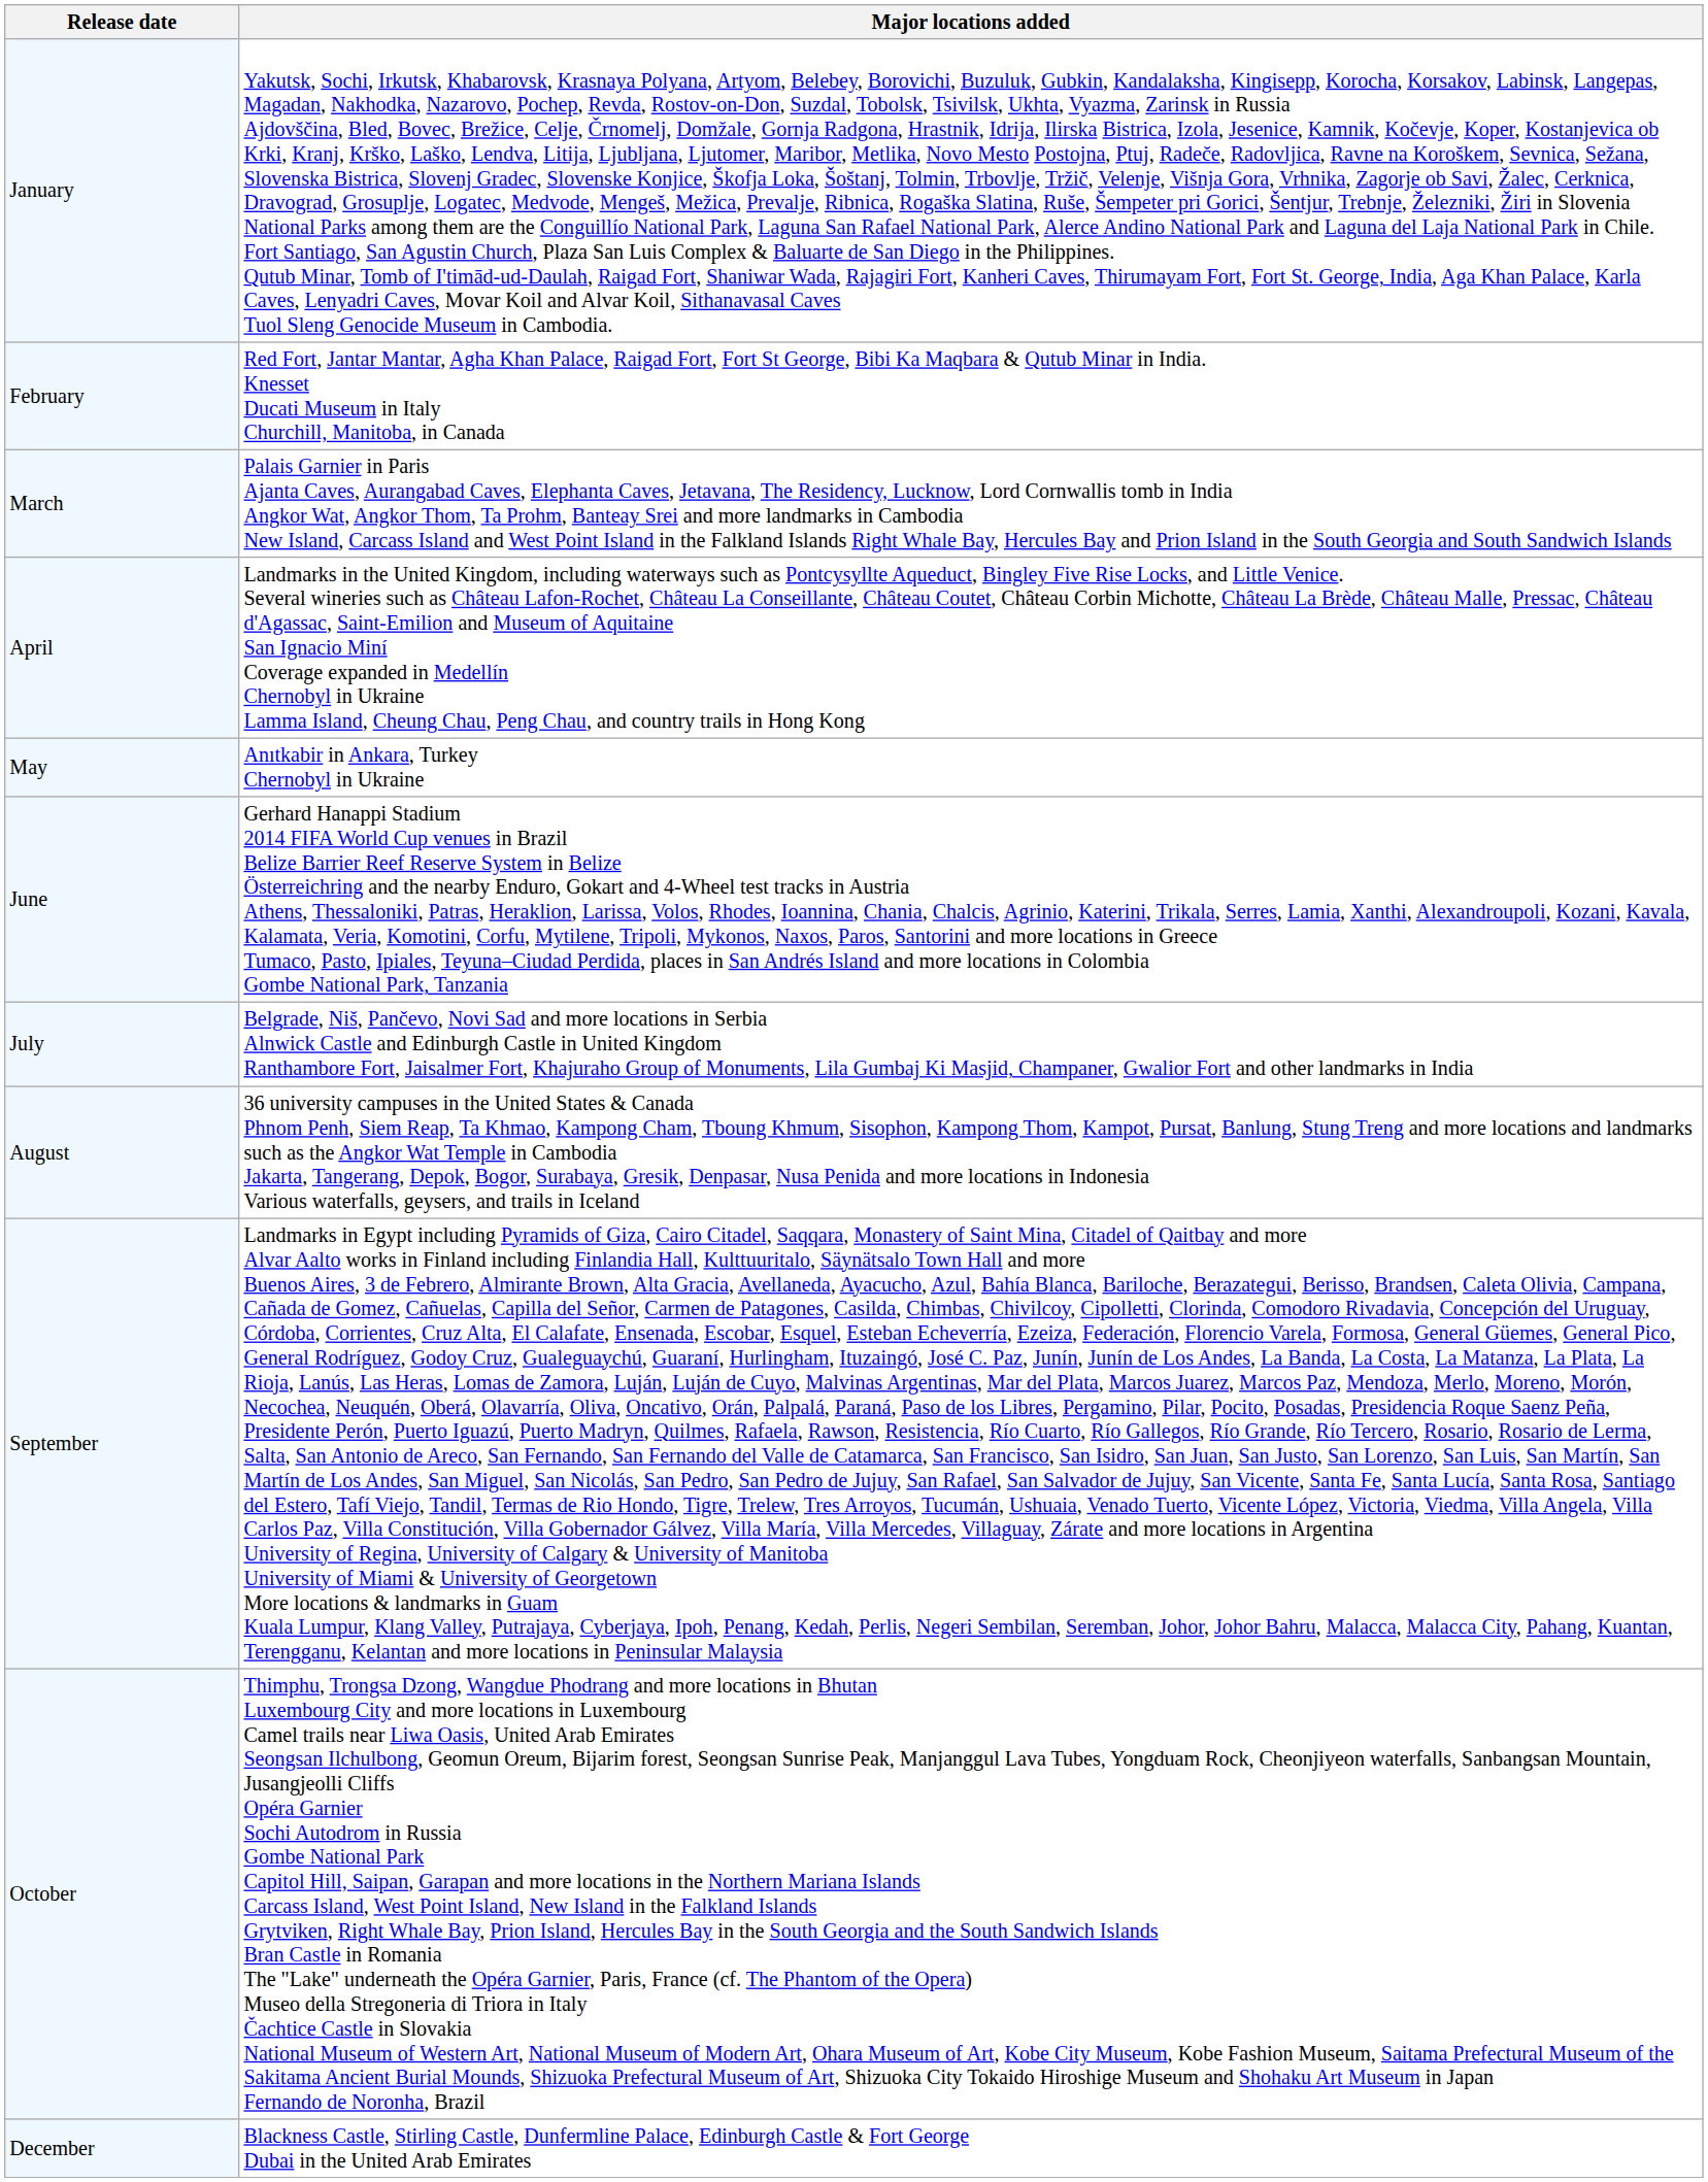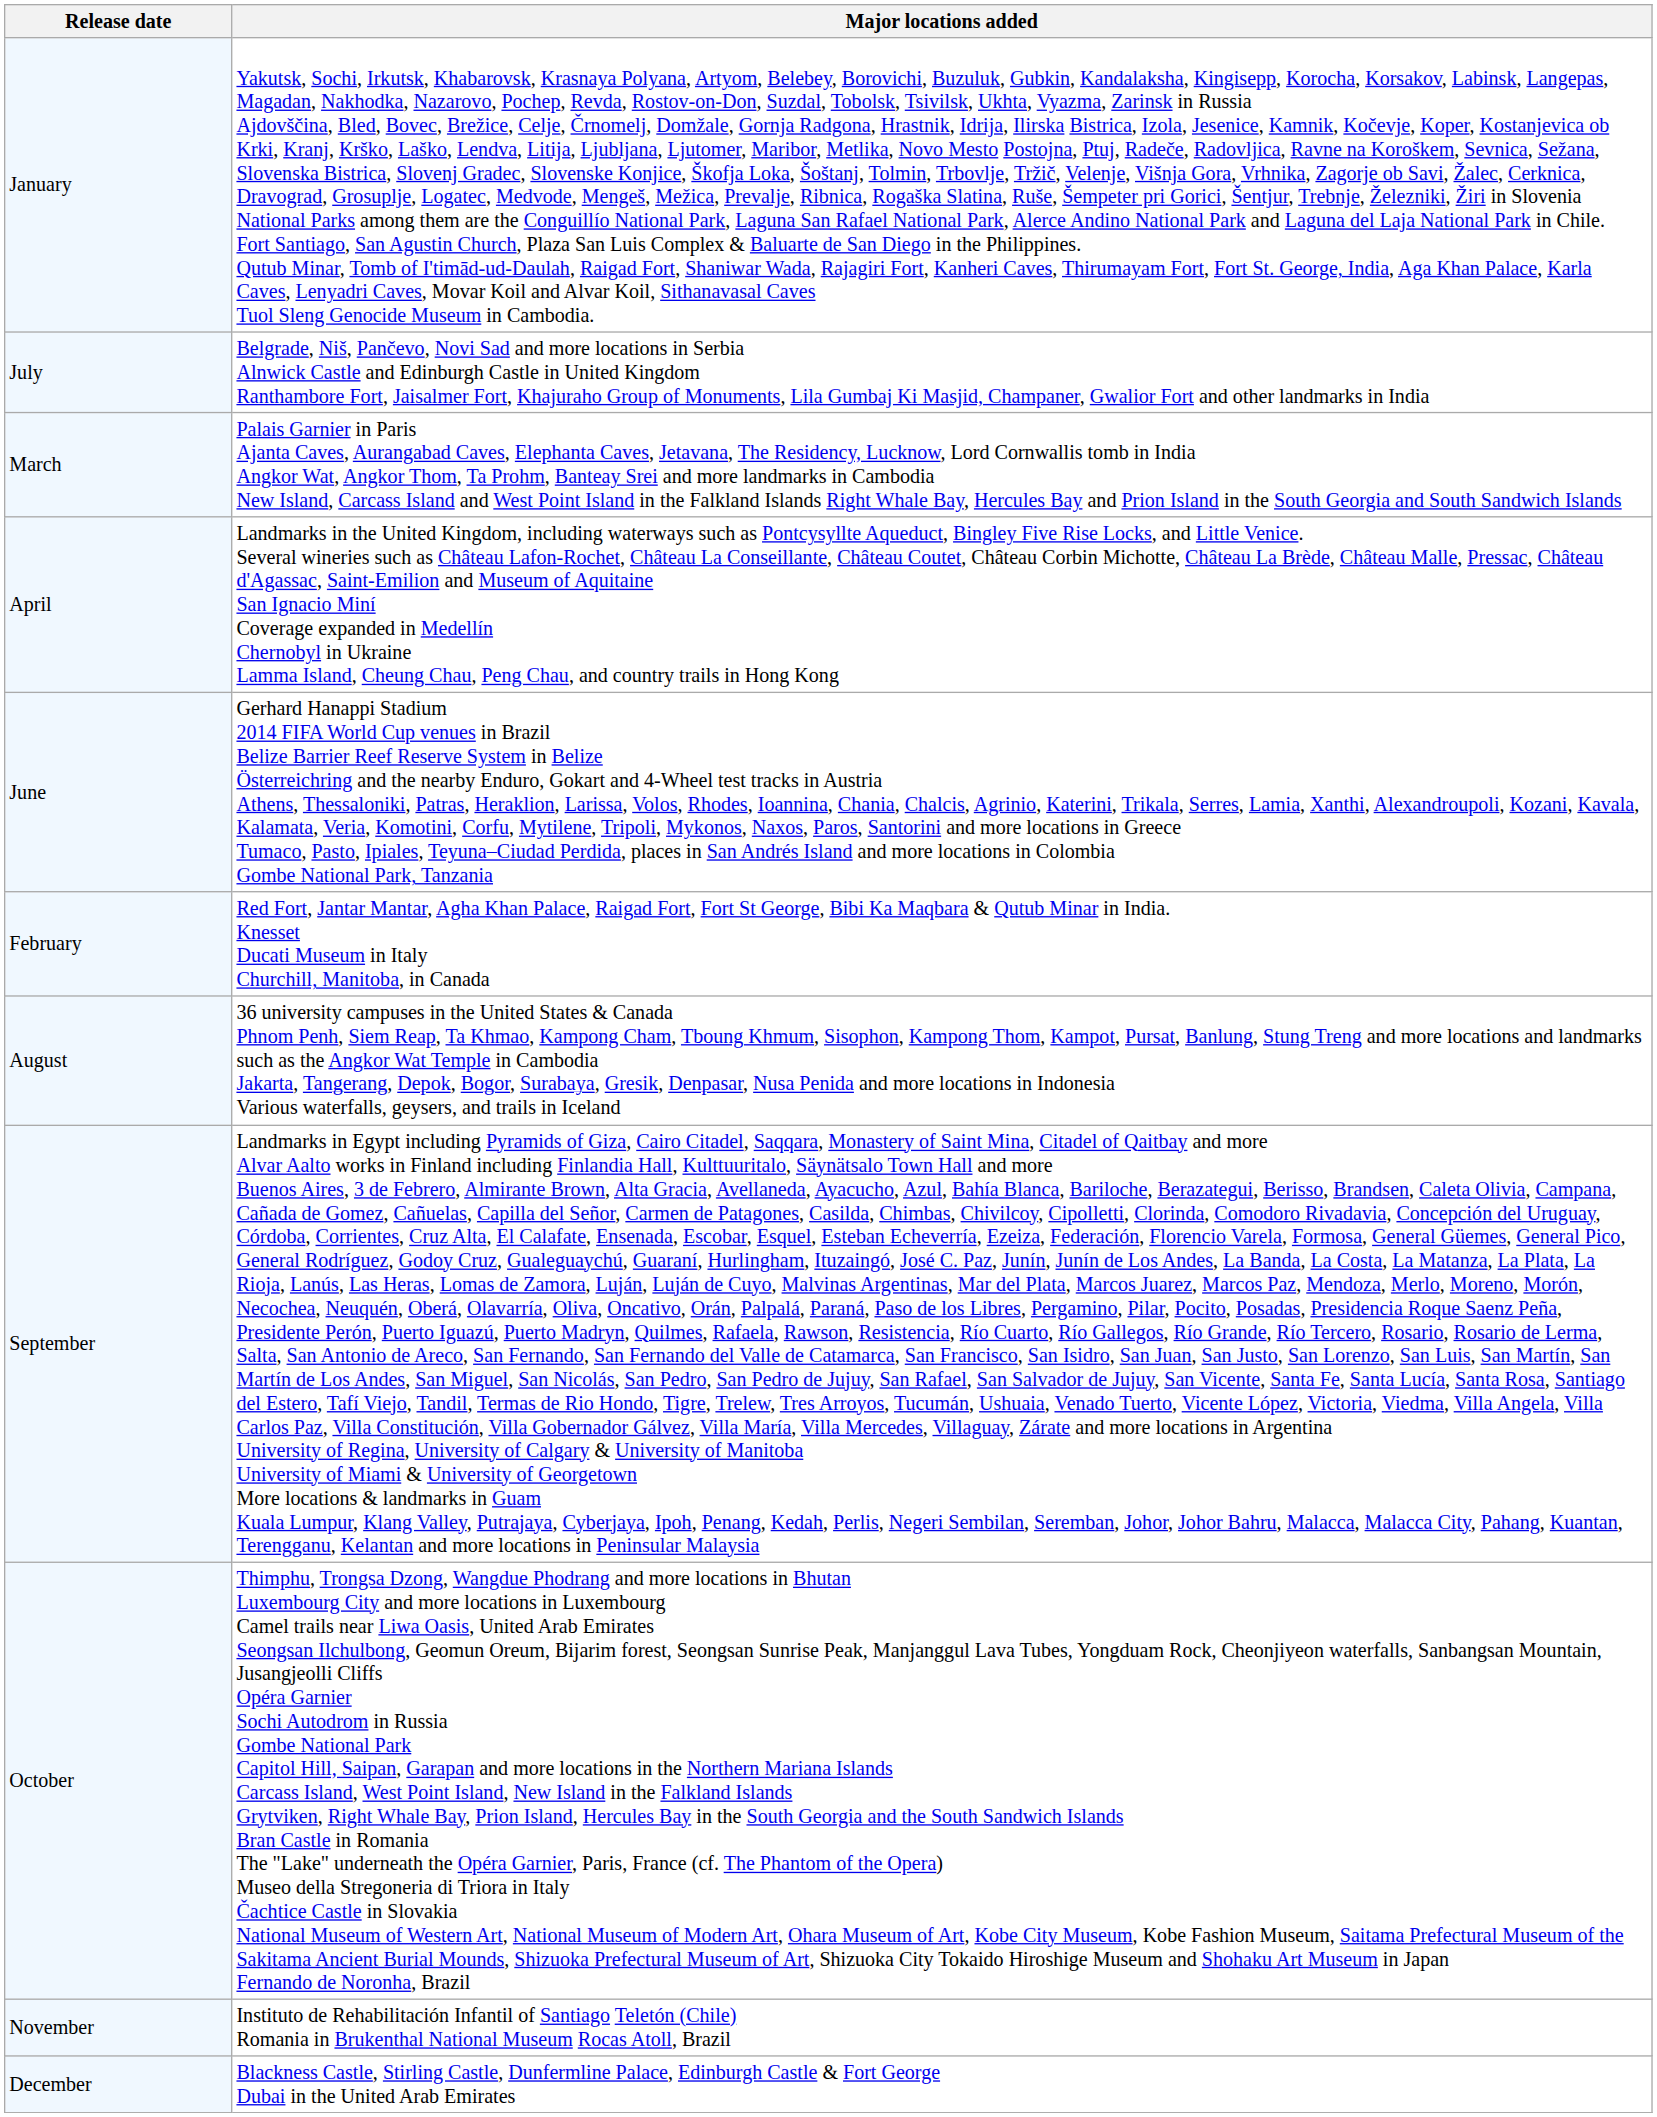rows swapped: February <-> July
- row: May | Anıtkabir in Ankara, Turkey Chernobyl in Ukraine
+ row: November | Instituto de Rehabilitación Infantil of Santiago Teletón (Chile) Romania in Brukenthal National Museum Rocas Atoll, Brazil
